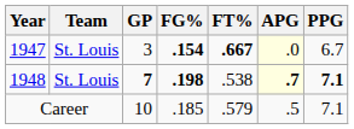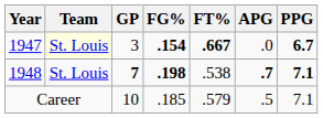1947 | Team: no background -> lightyellow background
1947 | APG: lightyellow background -> no background
1947 | PPG: normal -> bold
1948 | APG: lightyellow background -> no background
